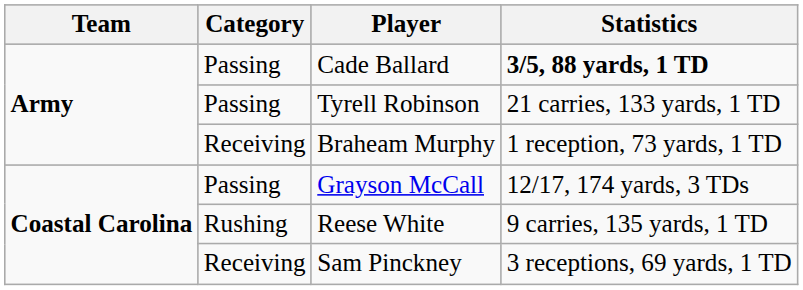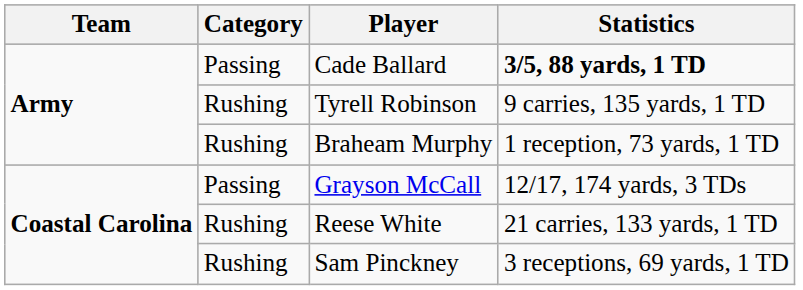Tyrell Robinson | Category: Passing -> Rushing
Tyrell Robinson | Statistics: 21 carries, 133 yards, 1 TD -> 9 carries, 135 yards, 1 TD
Braheam Murphy | Category: Receiving -> Rushing
Reese White | Statistics: 9 carries, 135 yards, 1 TD -> 21 carries, 133 yards, 1 TD
Sam Pinckney | Category: Receiving -> Rushing
